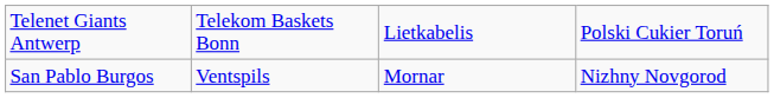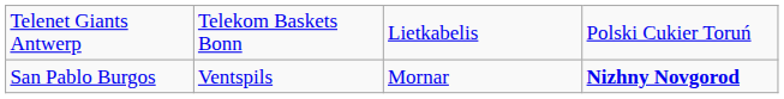San Pablo Burgos | column 4: normal -> bold
